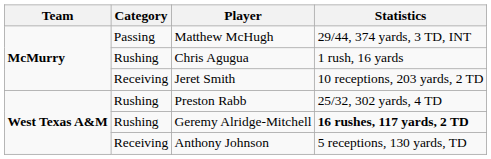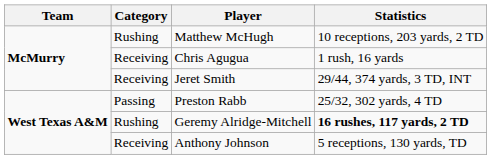Matthew McHugh | Category: Passing -> Rushing
Matthew McHugh | Statistics: 29/44, 374 yards, 3 TD, INT -> 10 receptions, 203 yards, 2 TD
Chris Agugua | Category: Rushing -> Receiving
Jeret Smith | Statistics: 10 receptions, 203 yards, 2 TD -> 29/44, 374 yards, 3 TD, INT
Preston Rabb | Category: Rushing -> Passing
